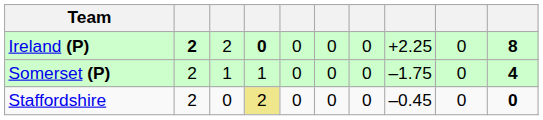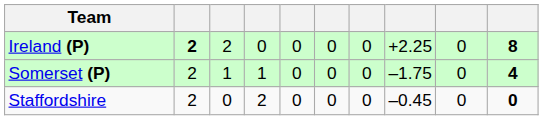Ireland (P) | column 4: bold -> normal
Staffordshire | column 4: khaki background -> no background
